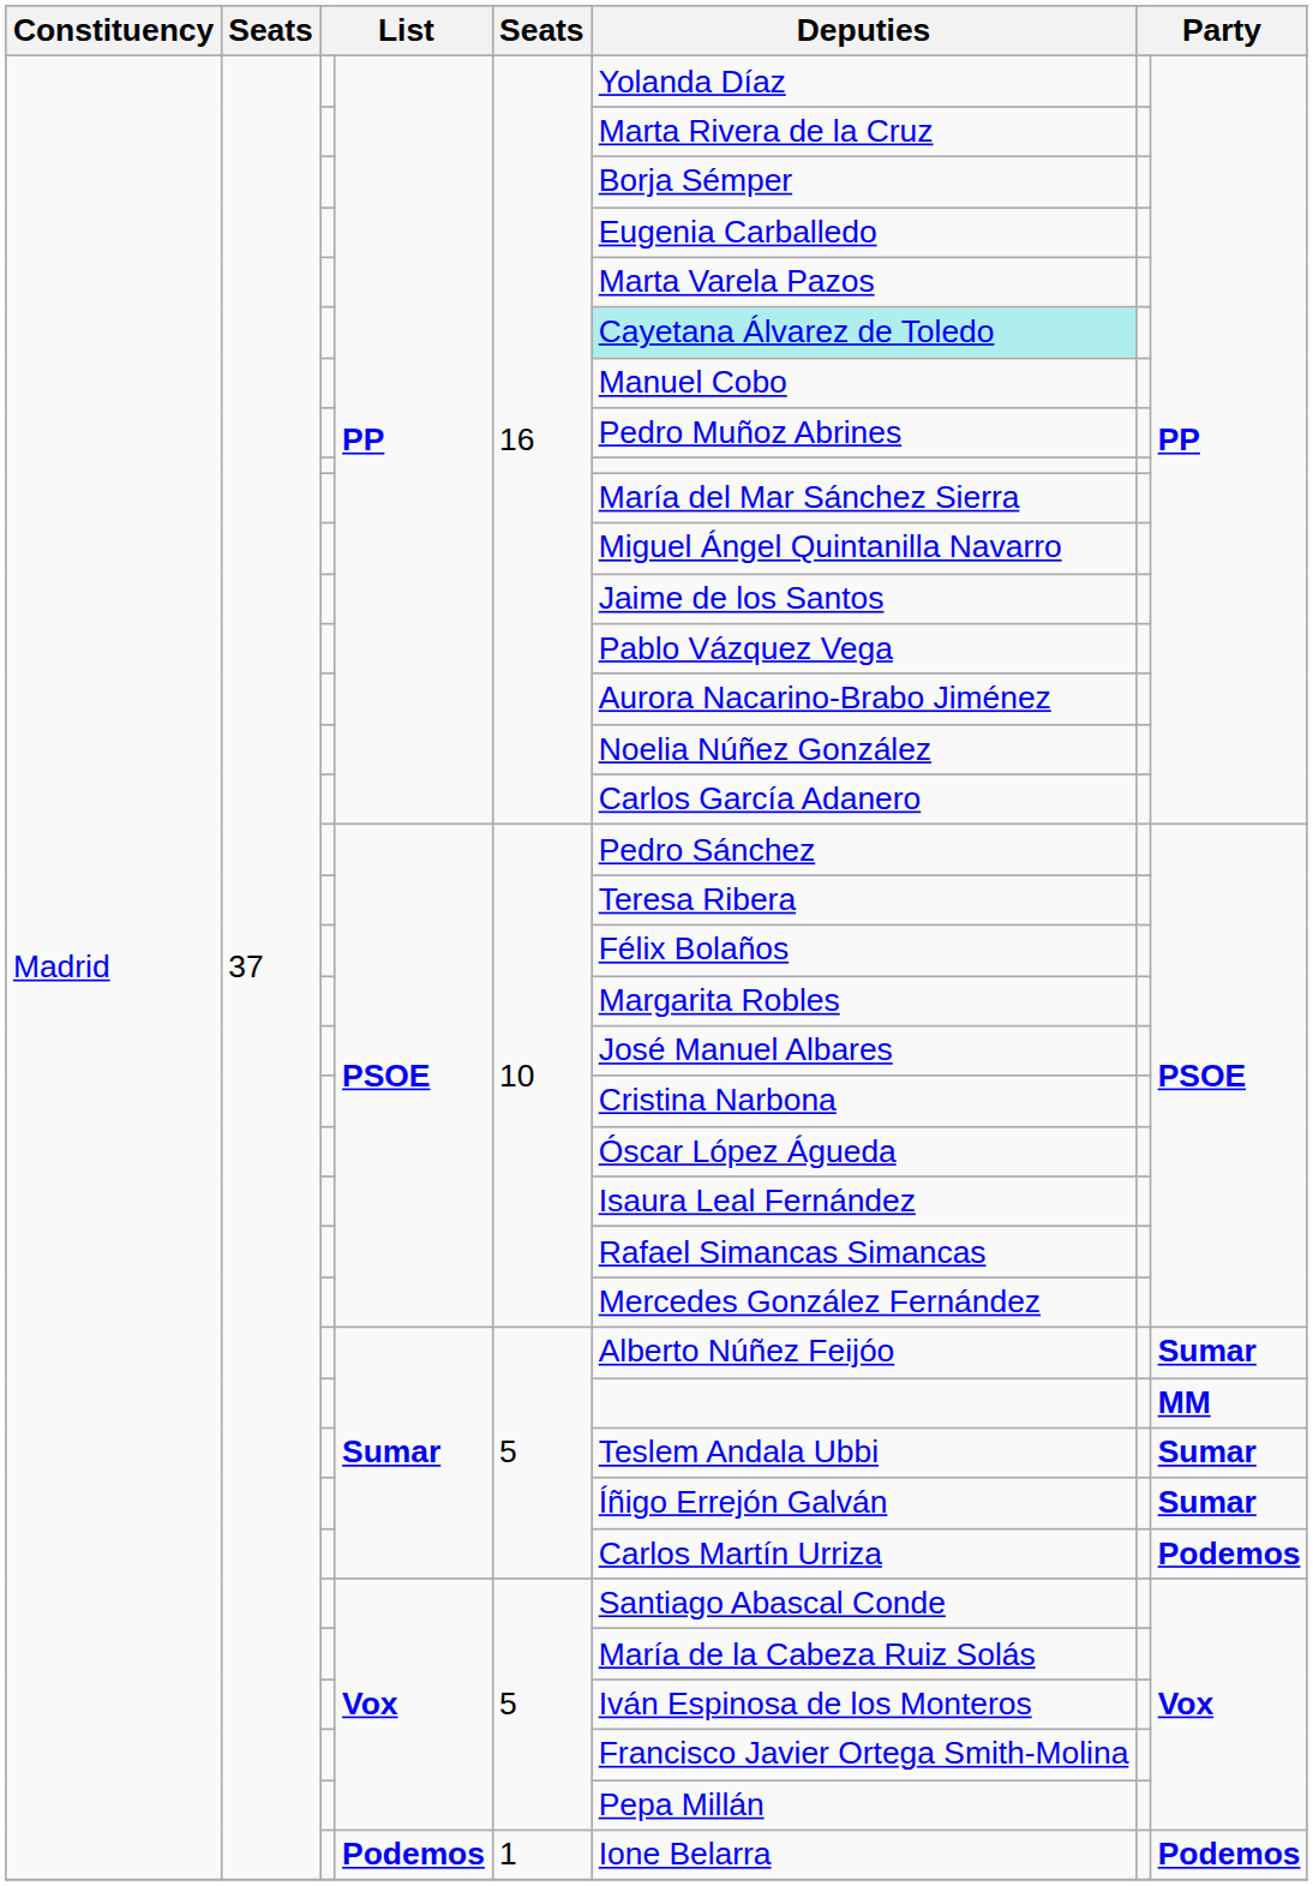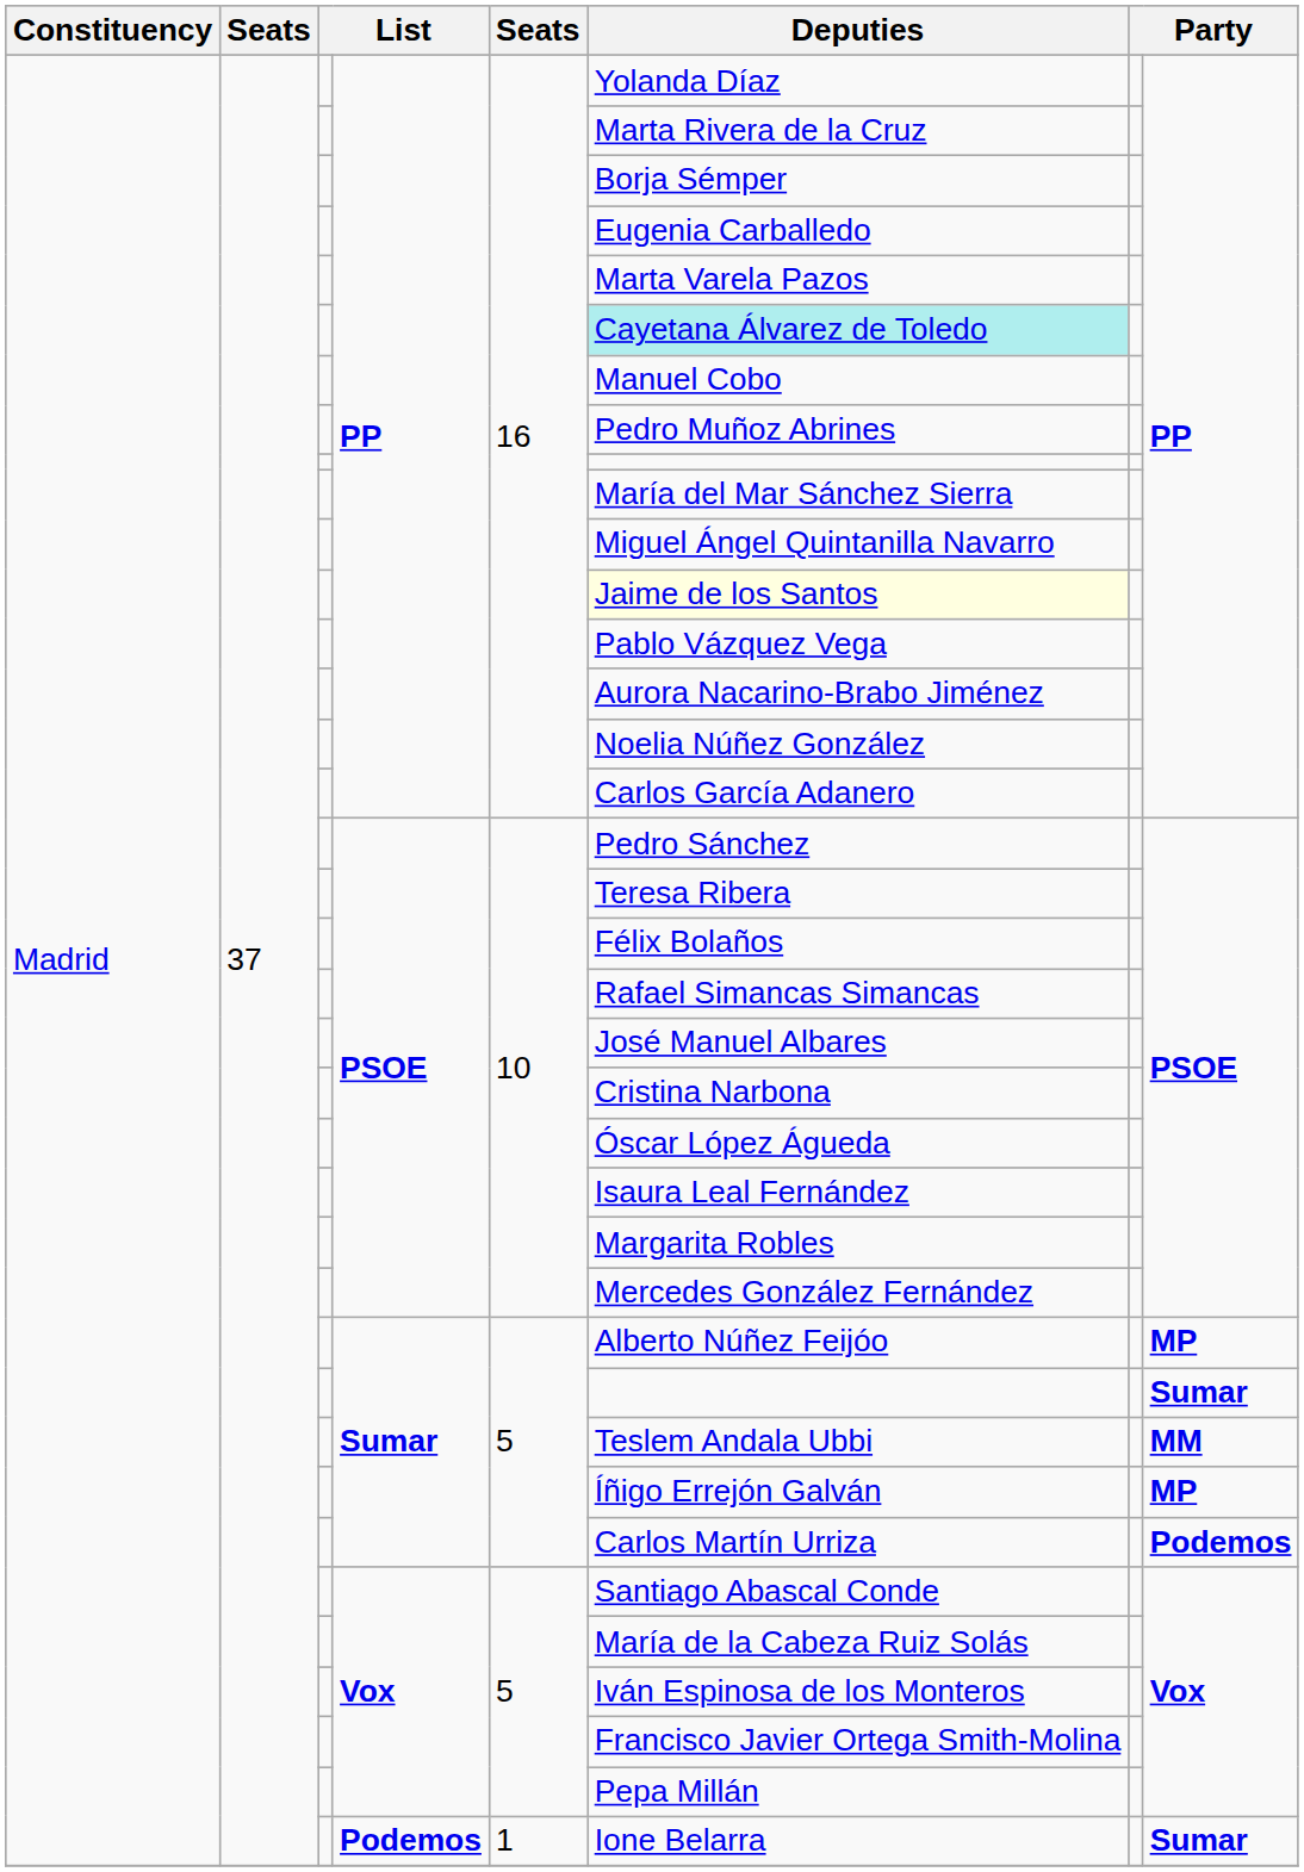row 13 | Deputies: no background -> lightyellow background
row 21 | Deputies: Margarita Robles -> Rafael Simancas Simancas
row 26 | Deputies: Rafael Simancas Simancas -> Margarita Robles
row 28 | column 8: Sumar -> MP
row 29 | column 8: MM -> Sumar
row 30 | column 8: Sumar -> MM
row 31 | column 8: Sumar -> MP
row 38 | column 8: Podemos -> Sumar
